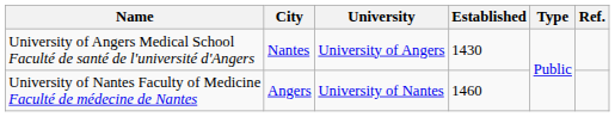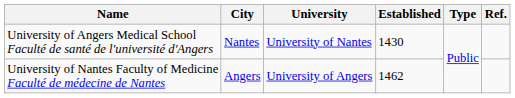row 2 | University: University of Angers -> University of Nantes
row 3 | University: University of Nantes -> University of Angers
row 3 | Established: 1460 -> 1462
